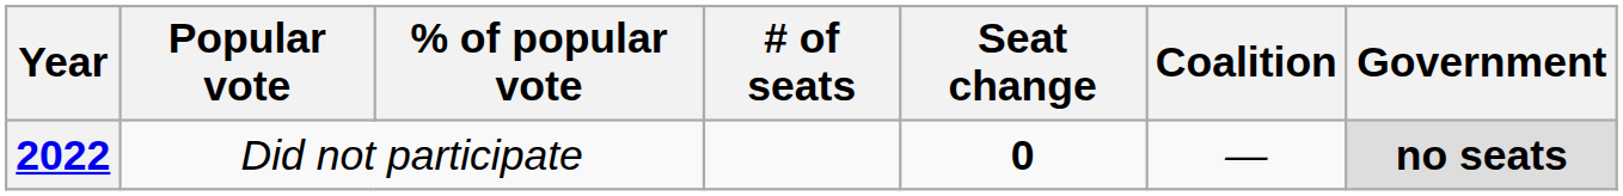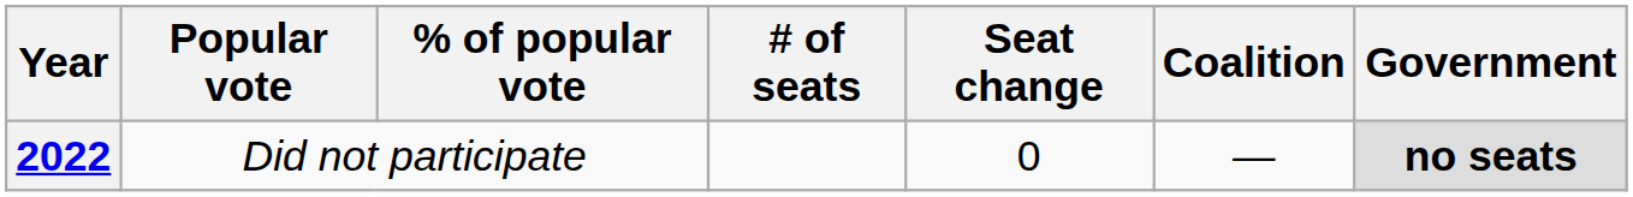2022 | Seat change: bold -> normal
